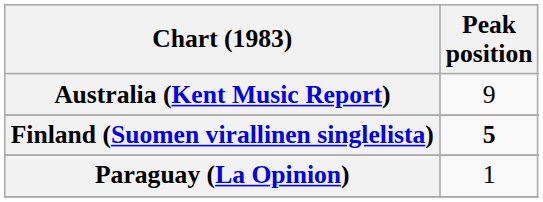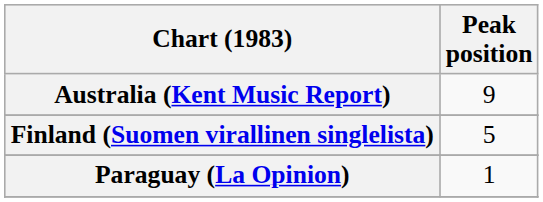Finland (Suomen virallinen singlelista) | Peak position: bold -> normal
